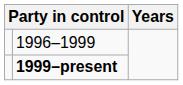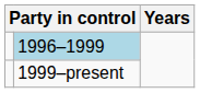1996–1999 | column 2: no background -> lightblue background
1999–present | column 2: bold -> normal
